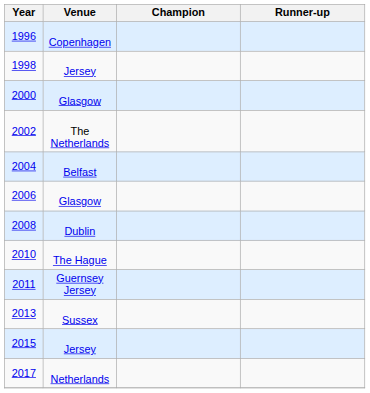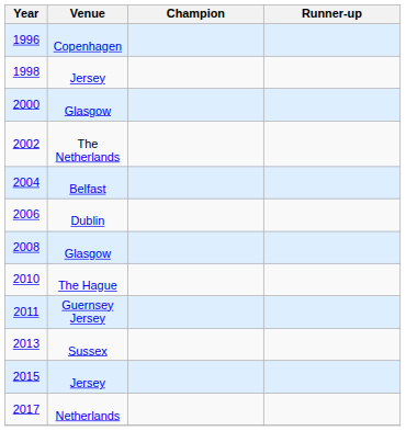2006 | Venue: Glasgow -> Dublin
2008 | Venue: Dublin -> Glasgow
